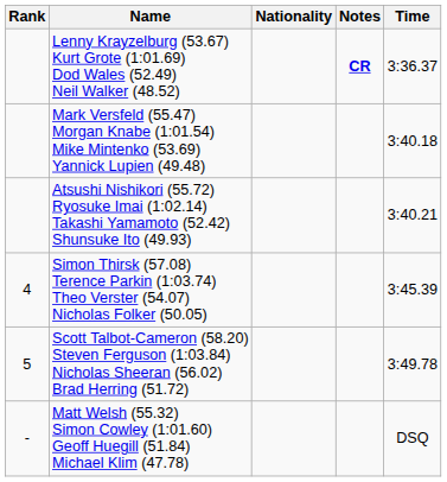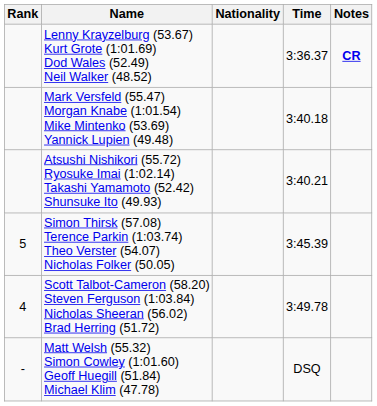columns swapped: Time <-> Notes
row 5 | Rank: 4 -> 5
row 6 | Rank: 5 -> 4
